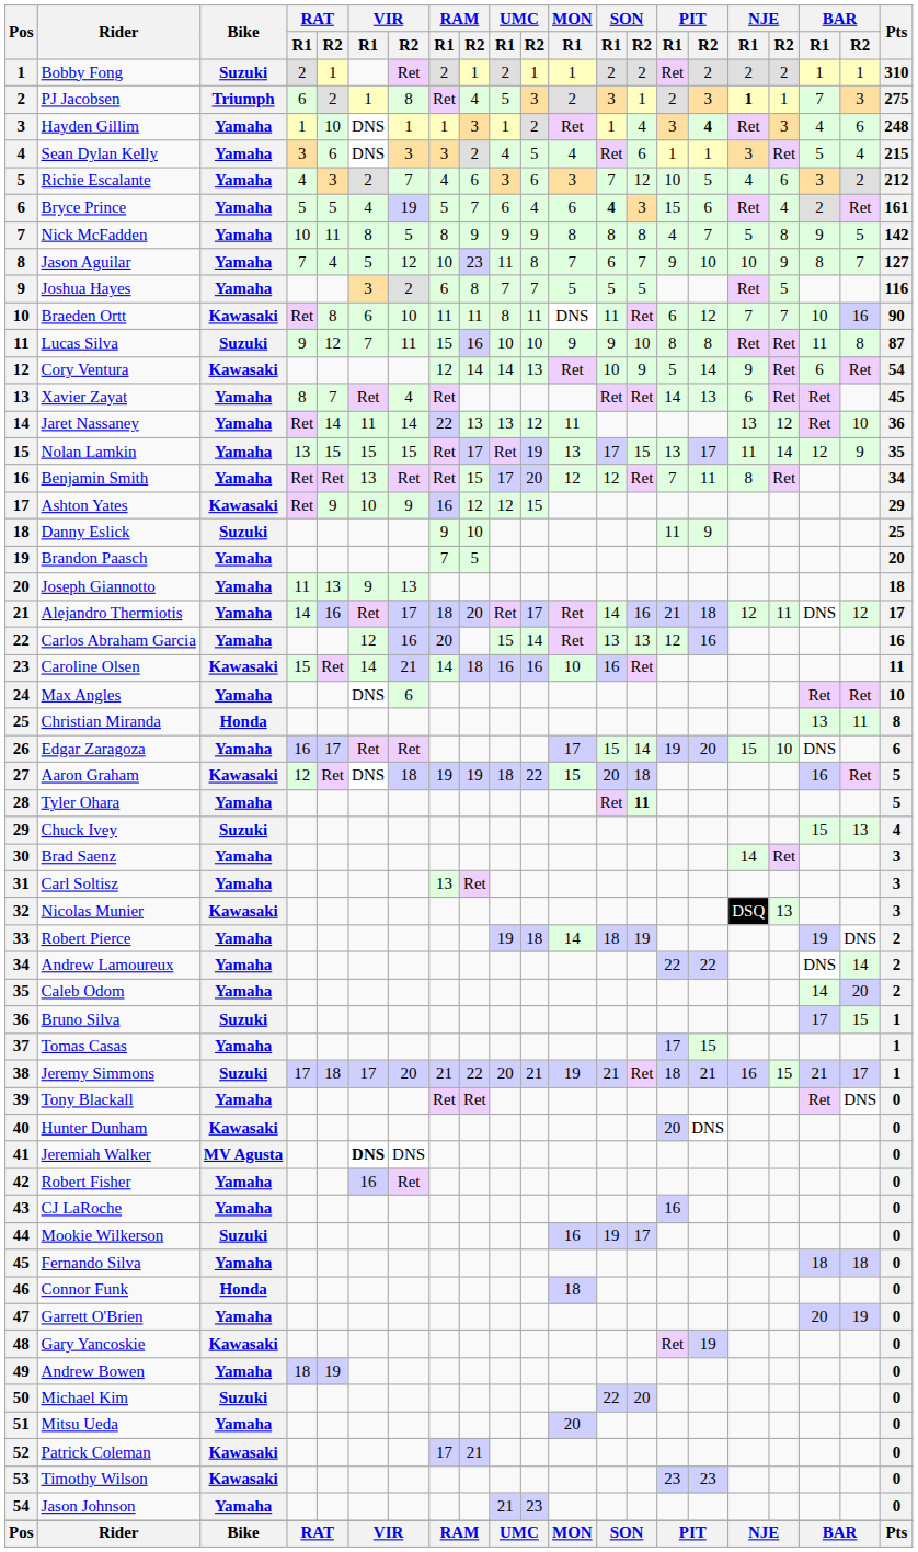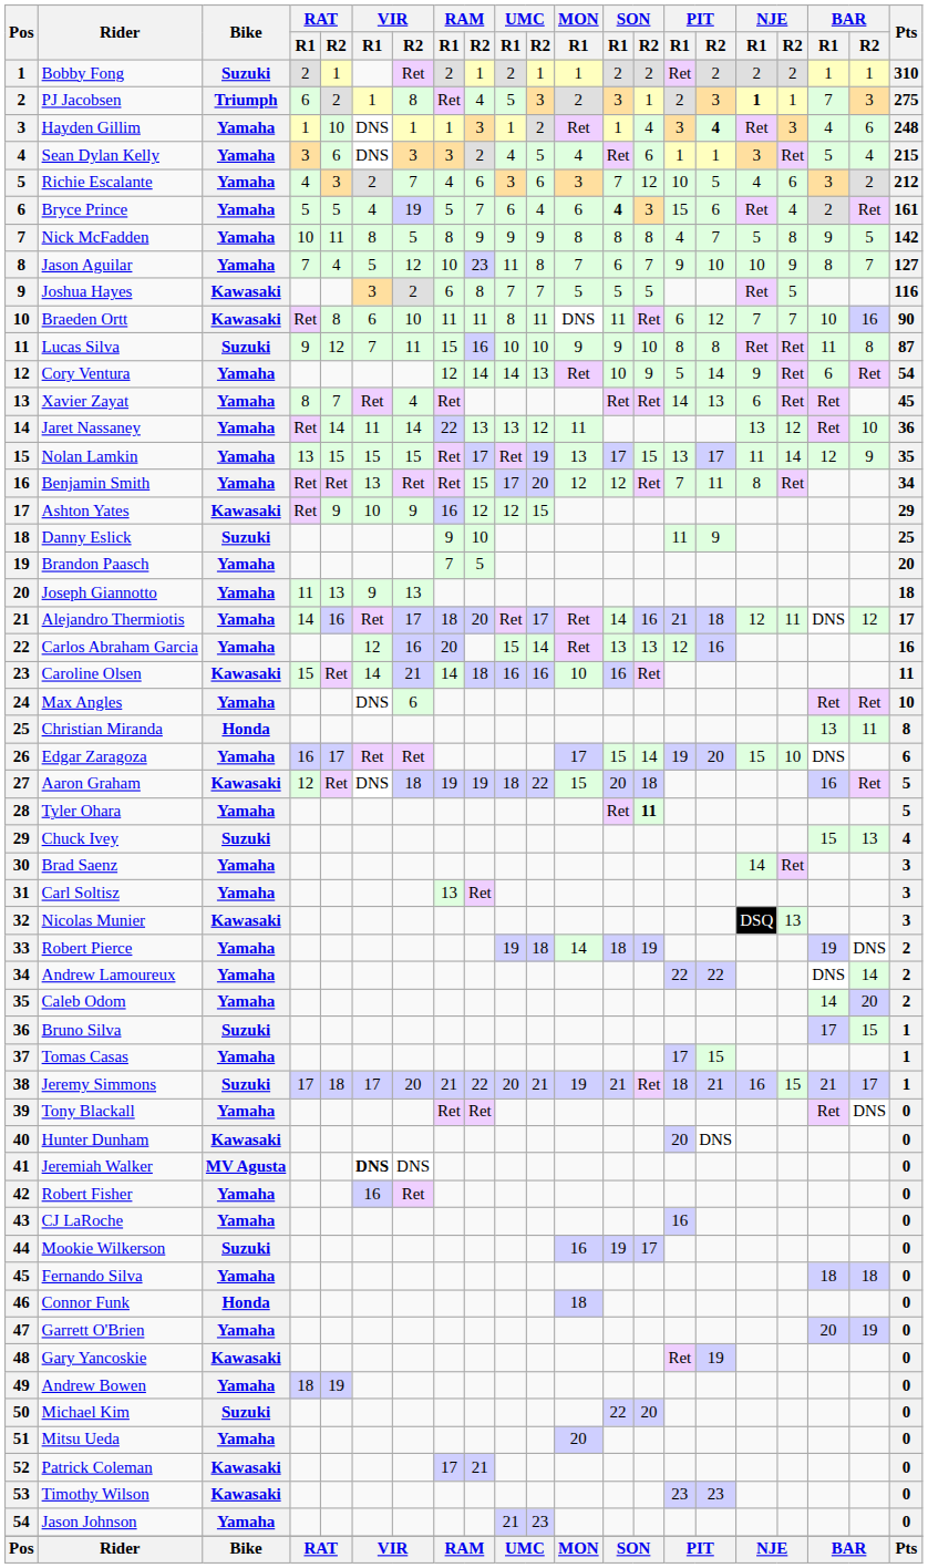Joshua Hayes | Bike: Yamaha -> Kawasaki
Cory Ventura | Bike: Kawasaki -> Yamaha
